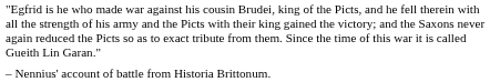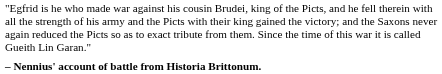row 2 | column 1: normal -> bold
